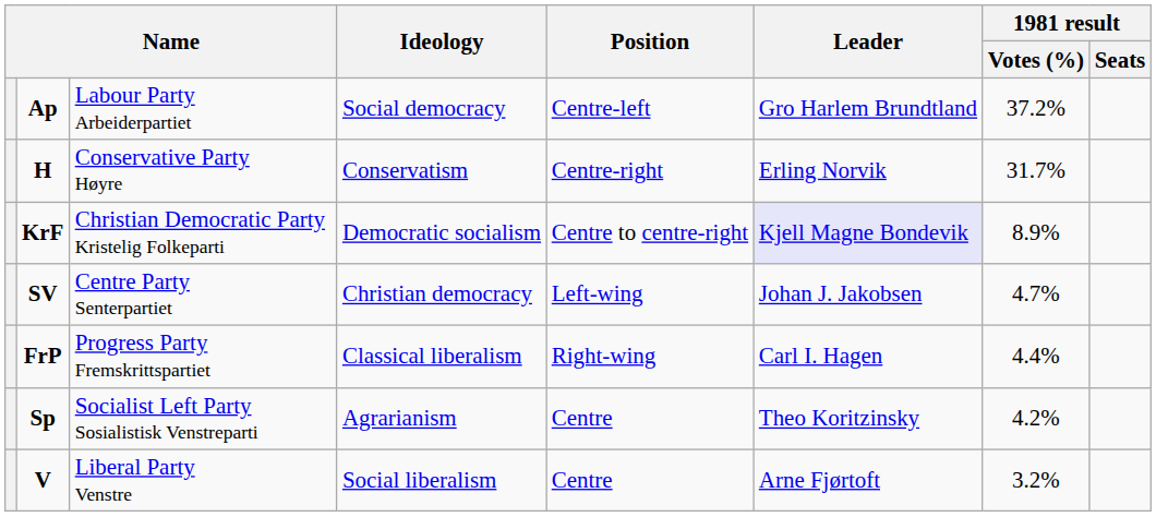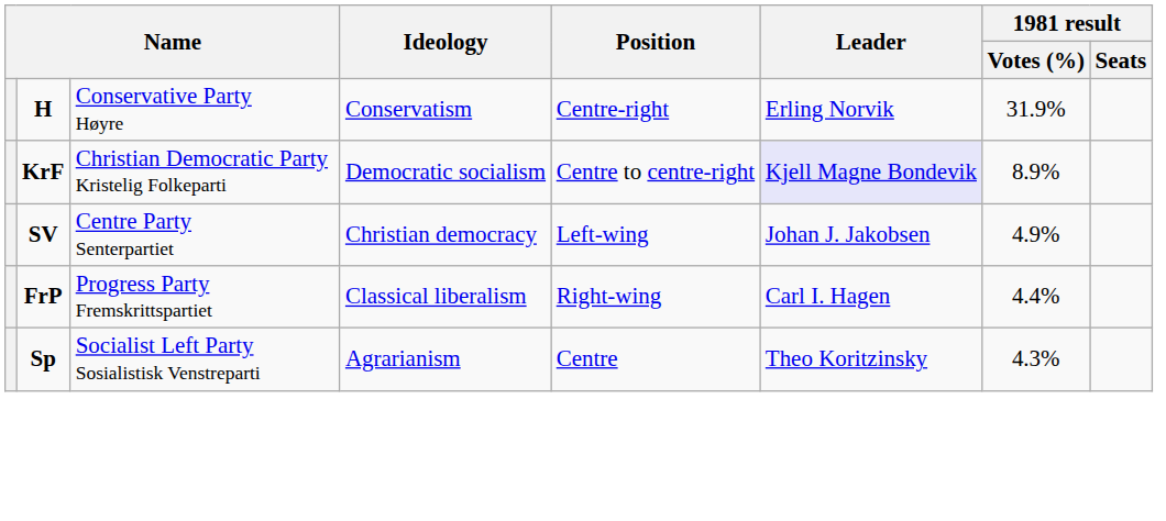- row: Ap | Labour Party Arbeiderpartiet | Social democracy | Centre-left | Gro Harlem Brundtland | 37.2%
H | 1981 result / Votes (%): 31.7% -> 31.9%
SV | 1981 result / Votes (%): 4.7% -> 4.9%
Sp | 1981 result / Votes (%): 4.2% -> 4.3%
- row: V | Liberal Party Venstre | Social liberalism | Centre | Arne Fjørtoft | 3.2%
